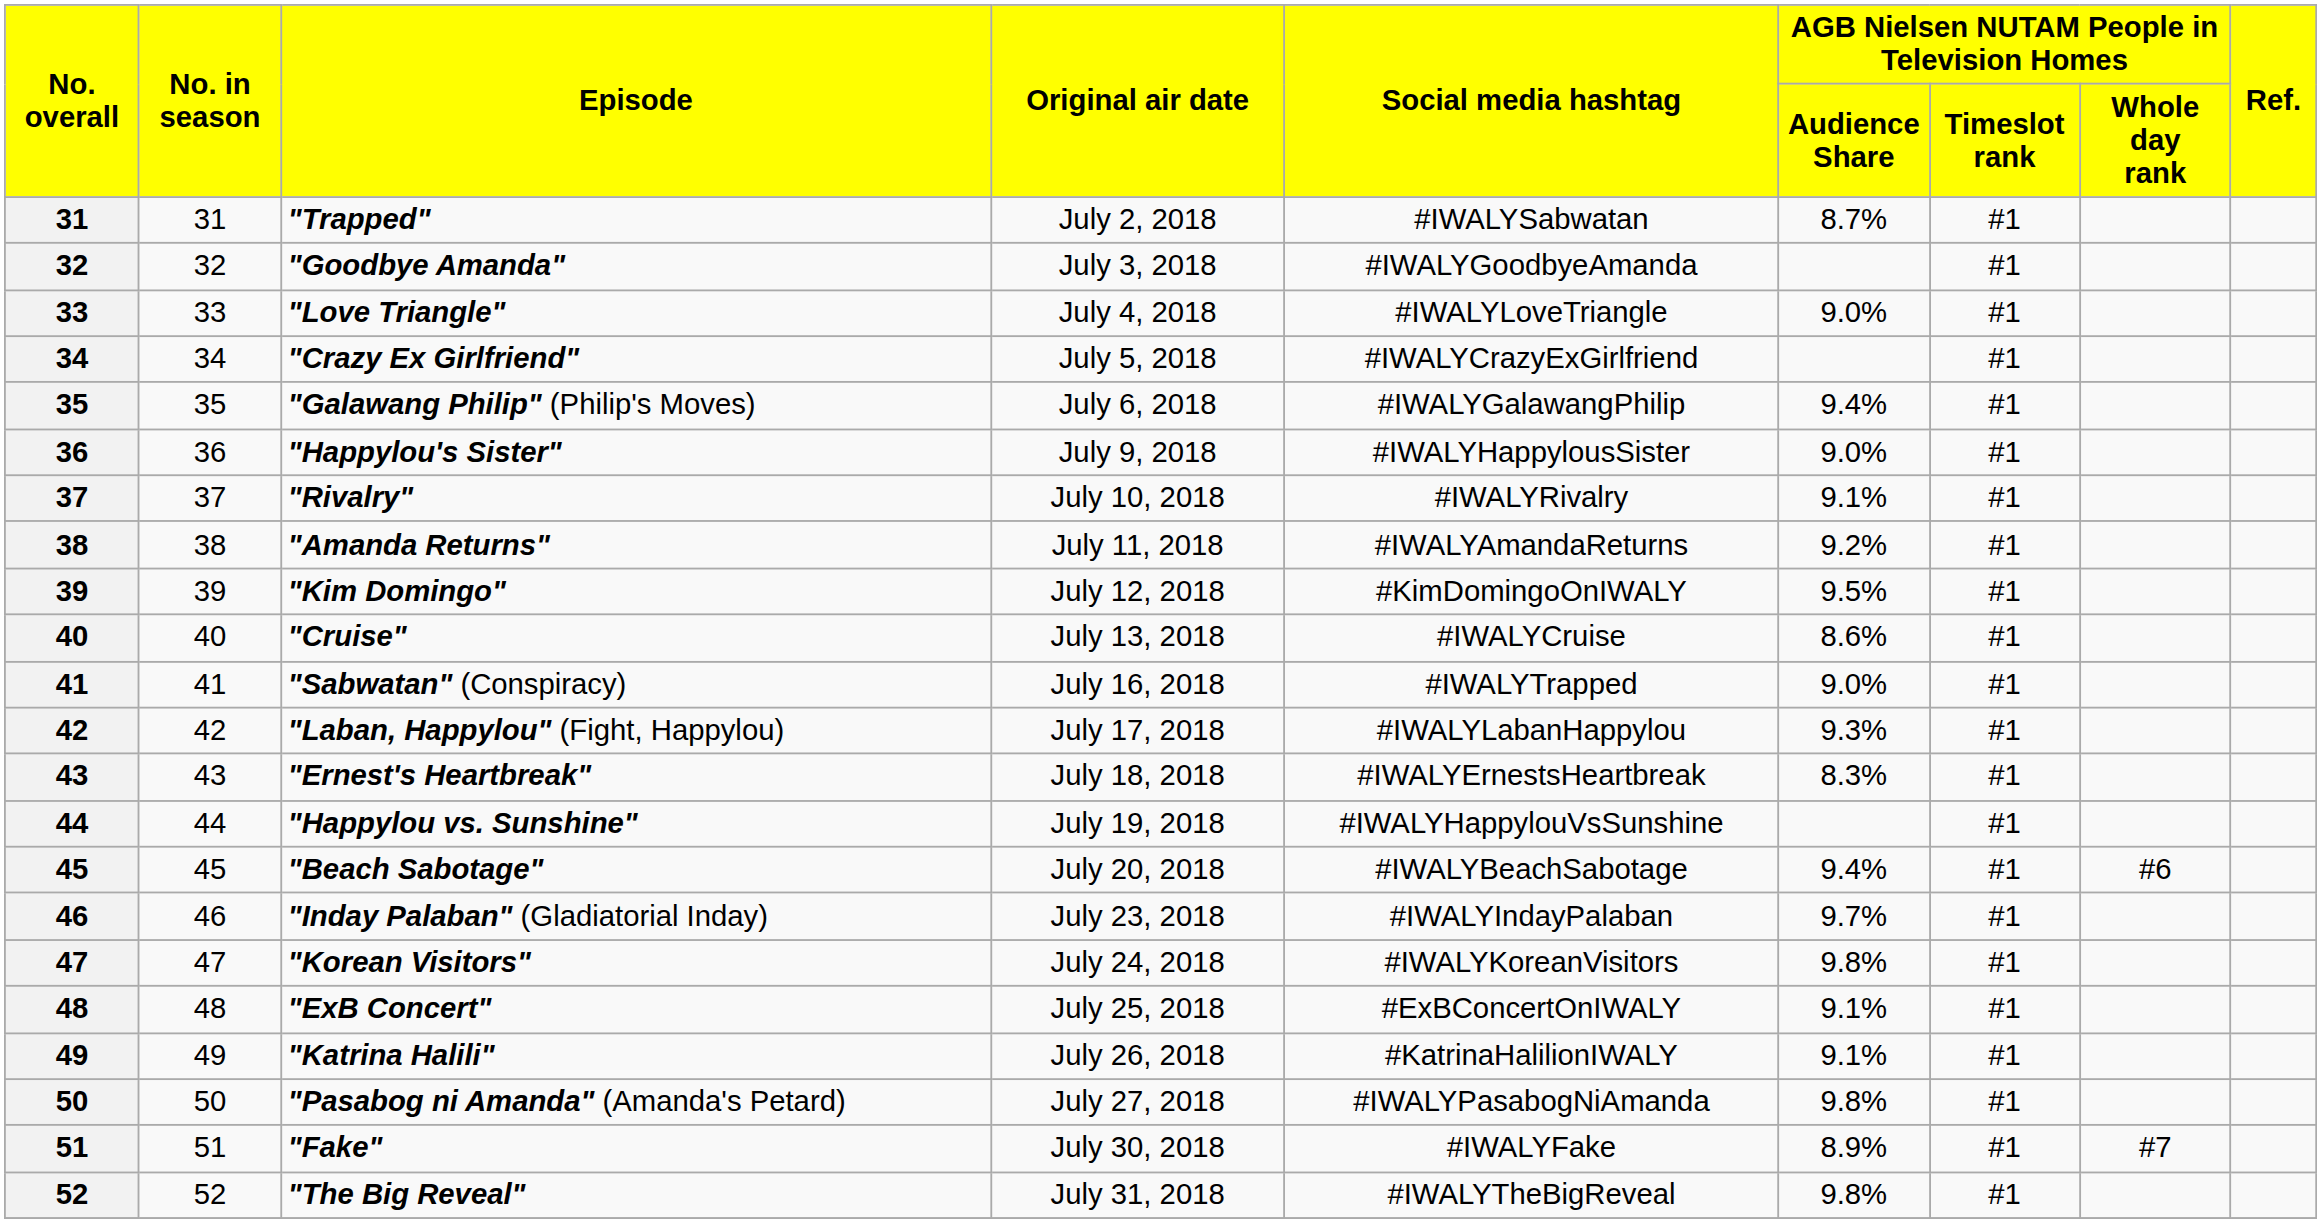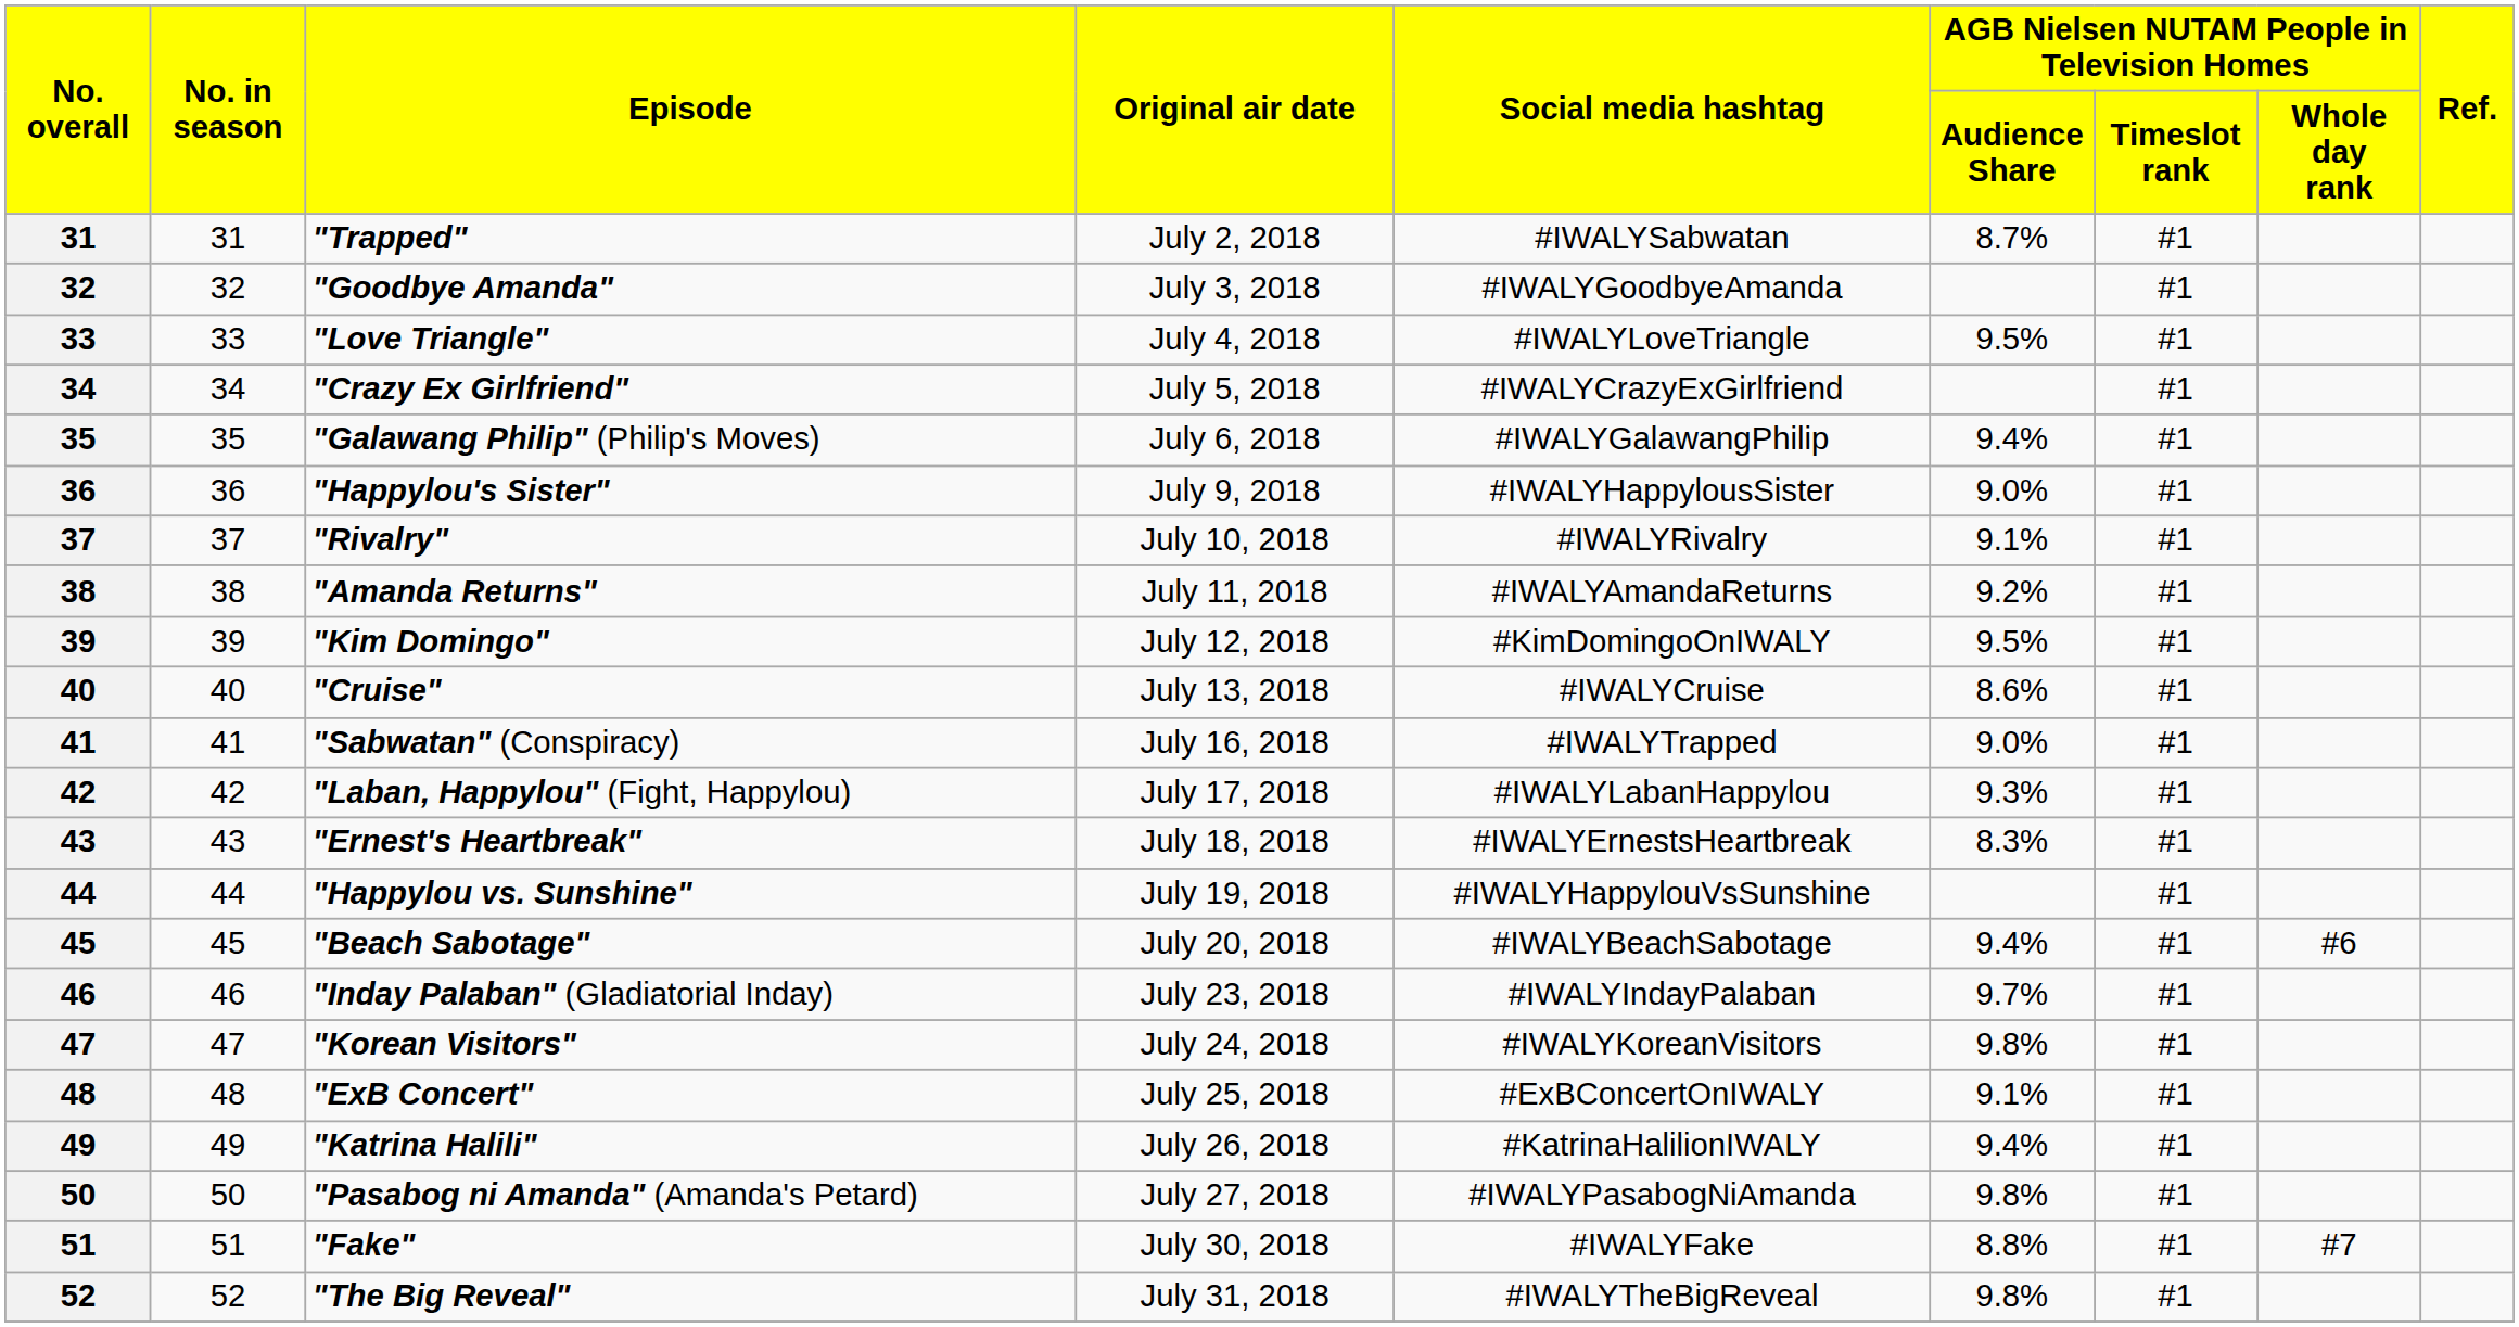"Love Triangle" | column 6: 9.0% -> 9.5%
"Katrina Halili" | column 6: 9.1% -> 9.4%
"Fake" | column 6: 8.9% -> 8.8%
